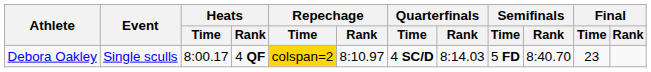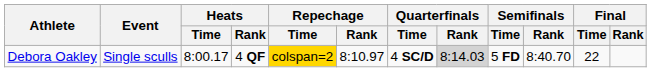Debora Oakley | Quarterfinals / Rank: no background -> lightgrey background
Debora Oakley | Final / Time: 23 -> 22
